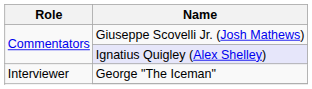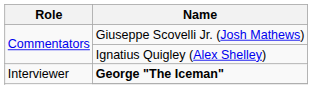Ignatius Quigley (Alex Shelley) | Name: lavender background -> no background
George "The Iceman" | Name: normal -> bold
